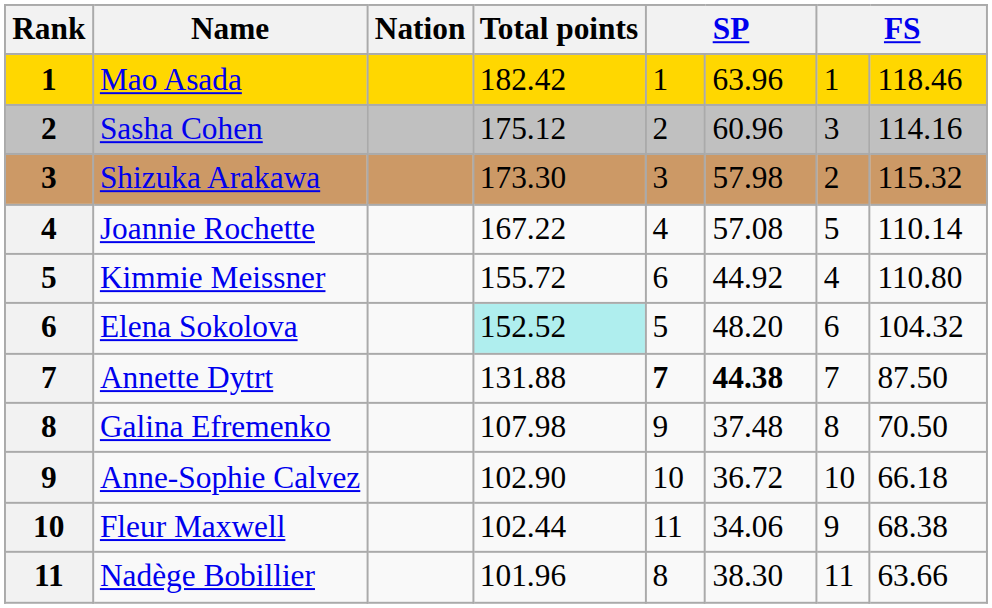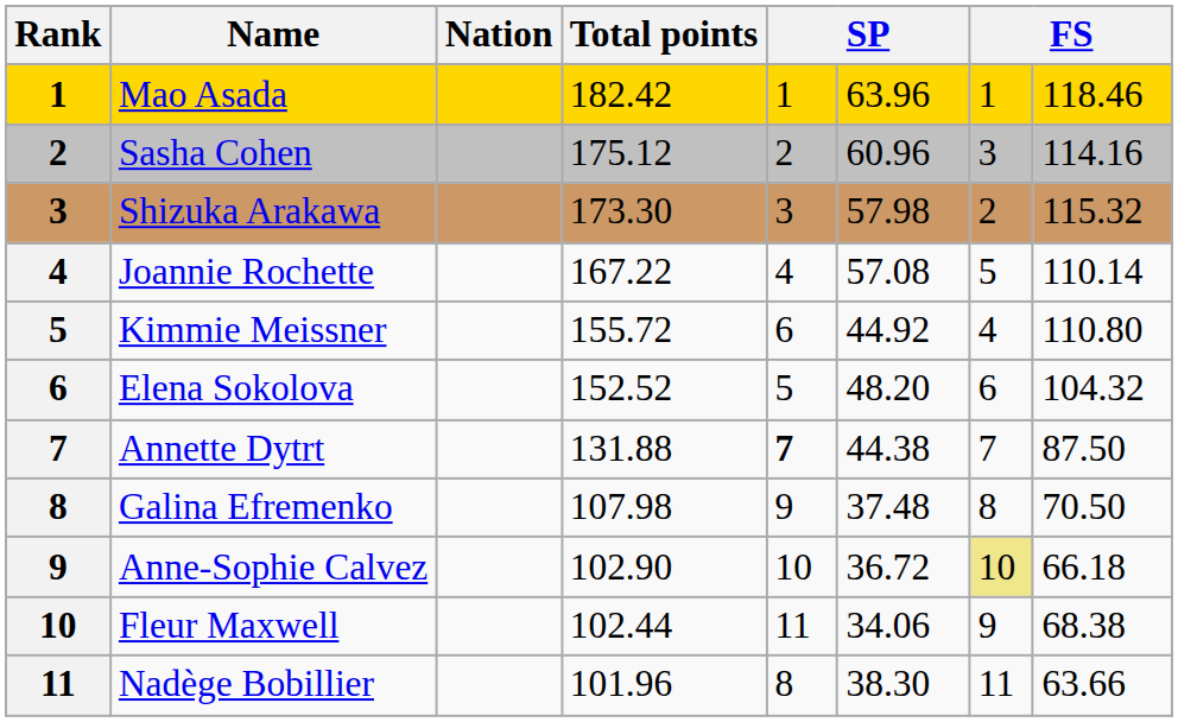Elena Sokolova | Total points: paleturquoise background -> no background
Annette Dytrt | column 6: bold -> normal
Anne-Sophie Calvez | column 7: no background -> khaki background
